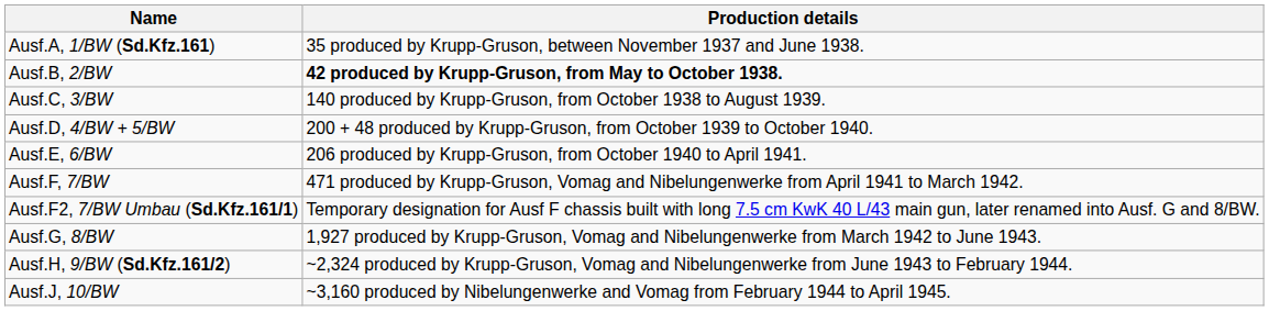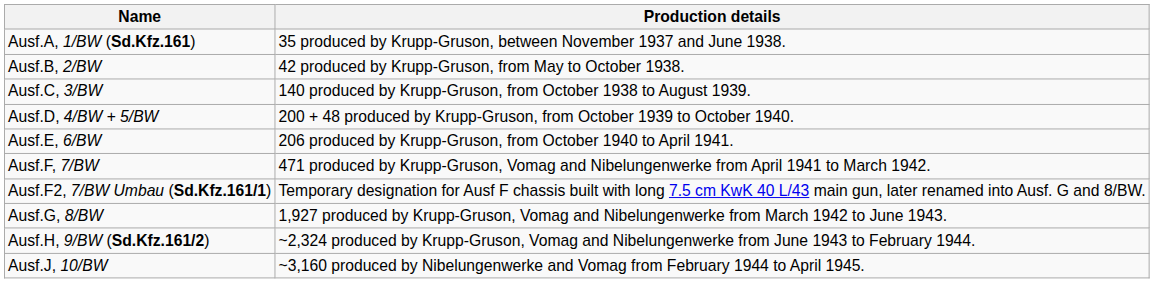Ausf.B, 2/BW | Production details: bold -> normal
